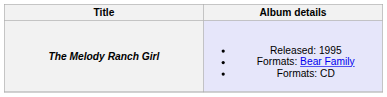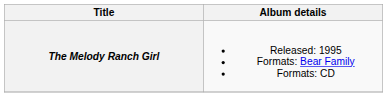The Melody Ranch Girl | Album details: lavender background -> no background
